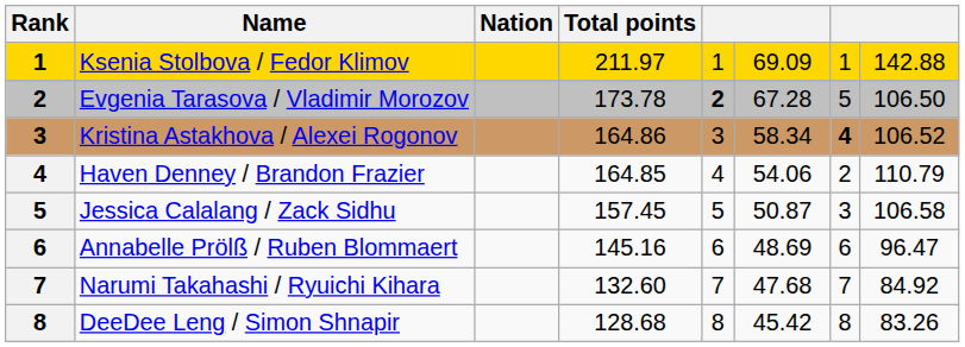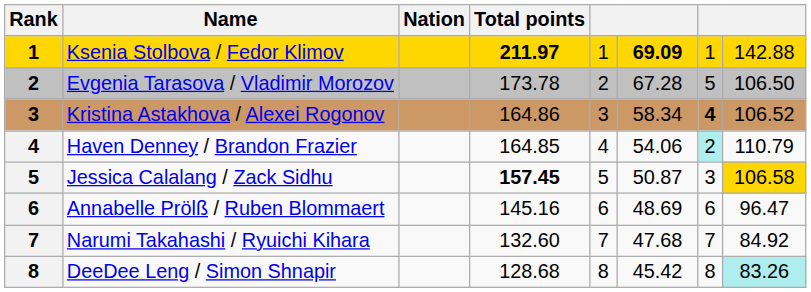Ksenia Stolbova / Fedor Klimov | Total points: normal -> bold
Ksenia Stolbova / Fedor Klimov | column 6: normal -> bold
Evgenia Tarasova / Vladimir Morozov | column 5: bold -> normal
Haven Denney / Brandon Frazier | column 7: no background -> paleturquoise background
Jessica Calalang / Zack Sidhu | Total points: normal -> bold
Jessica Calalang / Zack Sidhu | column 8: no background -> gold background
DeeDee Leng / Simon Shnapir | column 8: no background -> paleturquoise background
